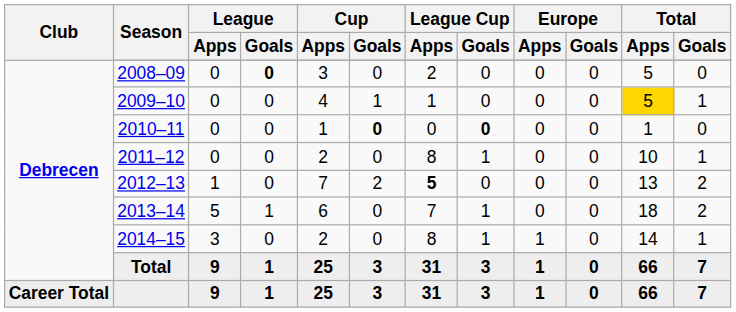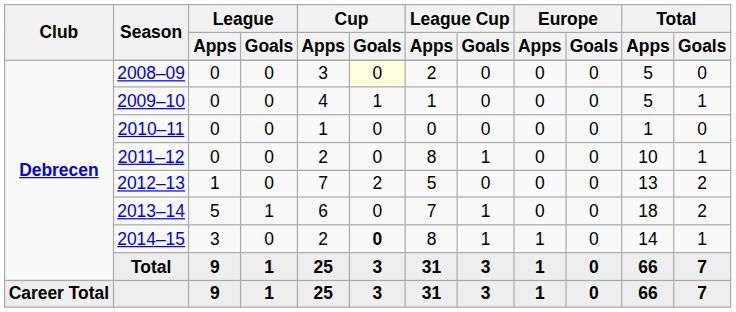2008–09 | League / Goals: bold -> normal
2008–09 | Cup / Goals: no background -> lightyellow background
2009–10 | Total / Apps: gold background -> no background
2010–11 | Cup / Goals: bold -> normal
2010–11 | League Cup / Goals: bold -> normal
2012–13 | League Cup / Apps: bold -> normal
2014–15 | Cup / Goals: normal -> bold
